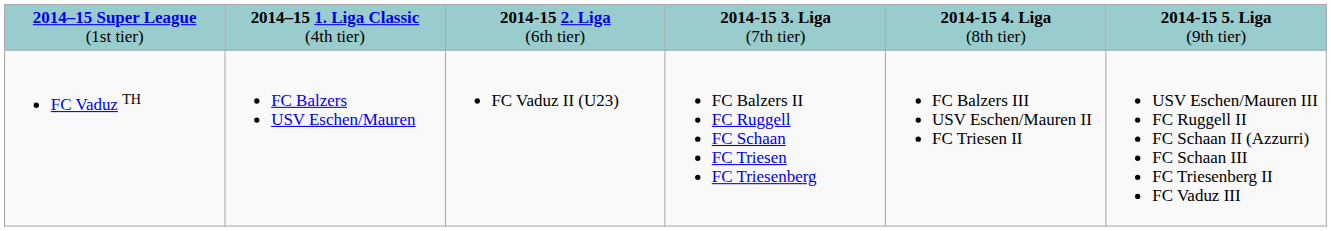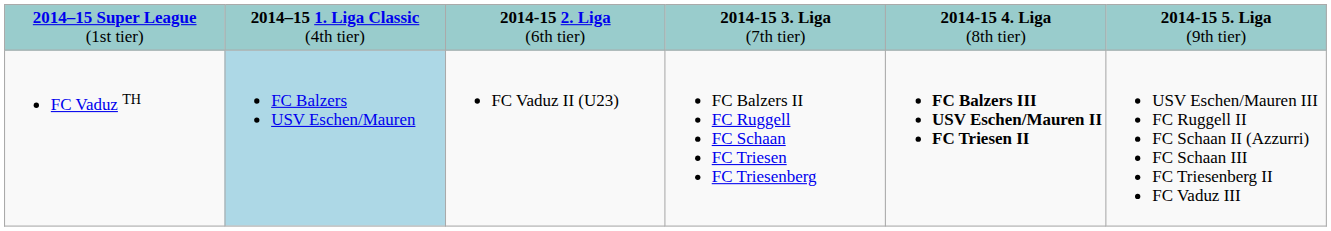FC Vaduz TH | column 2: no background -> lightblue background
FC Vaduz TH | column 5: normal -> bold
